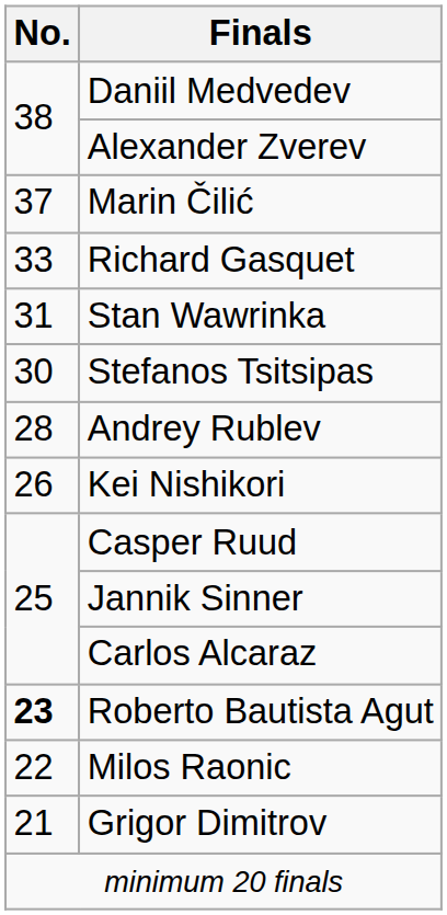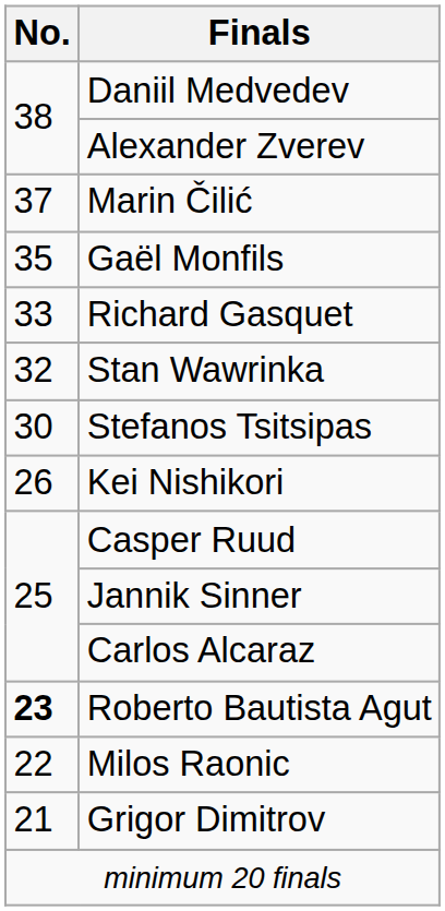+ row: 35 | Gaël Monfils
Stan Wawrinka | No.: 31 -> 32
- row: 28 | Andrey Rublev
